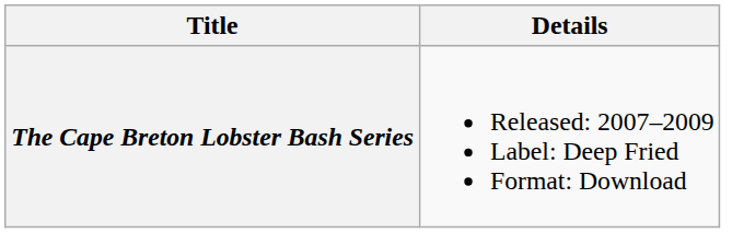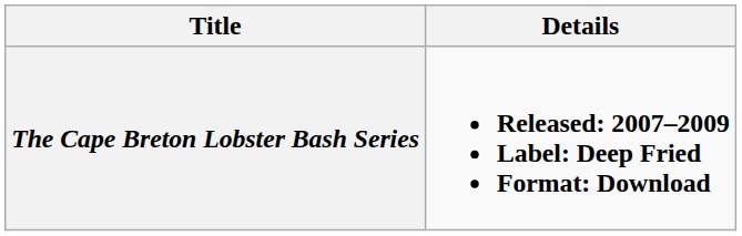The Cape Breton Lobster Bash Series | Details: normal -> bold
